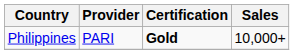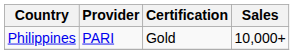Philippines | Certification: bold -> normal
